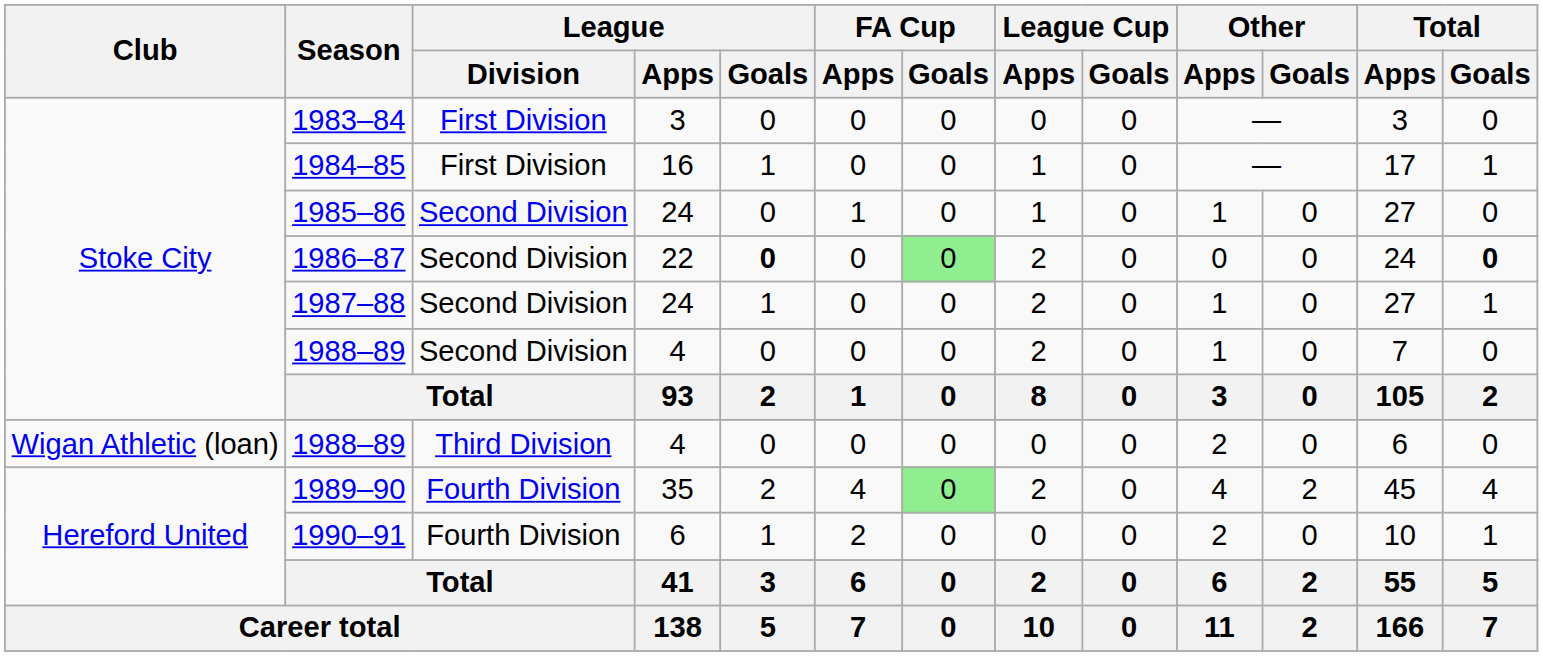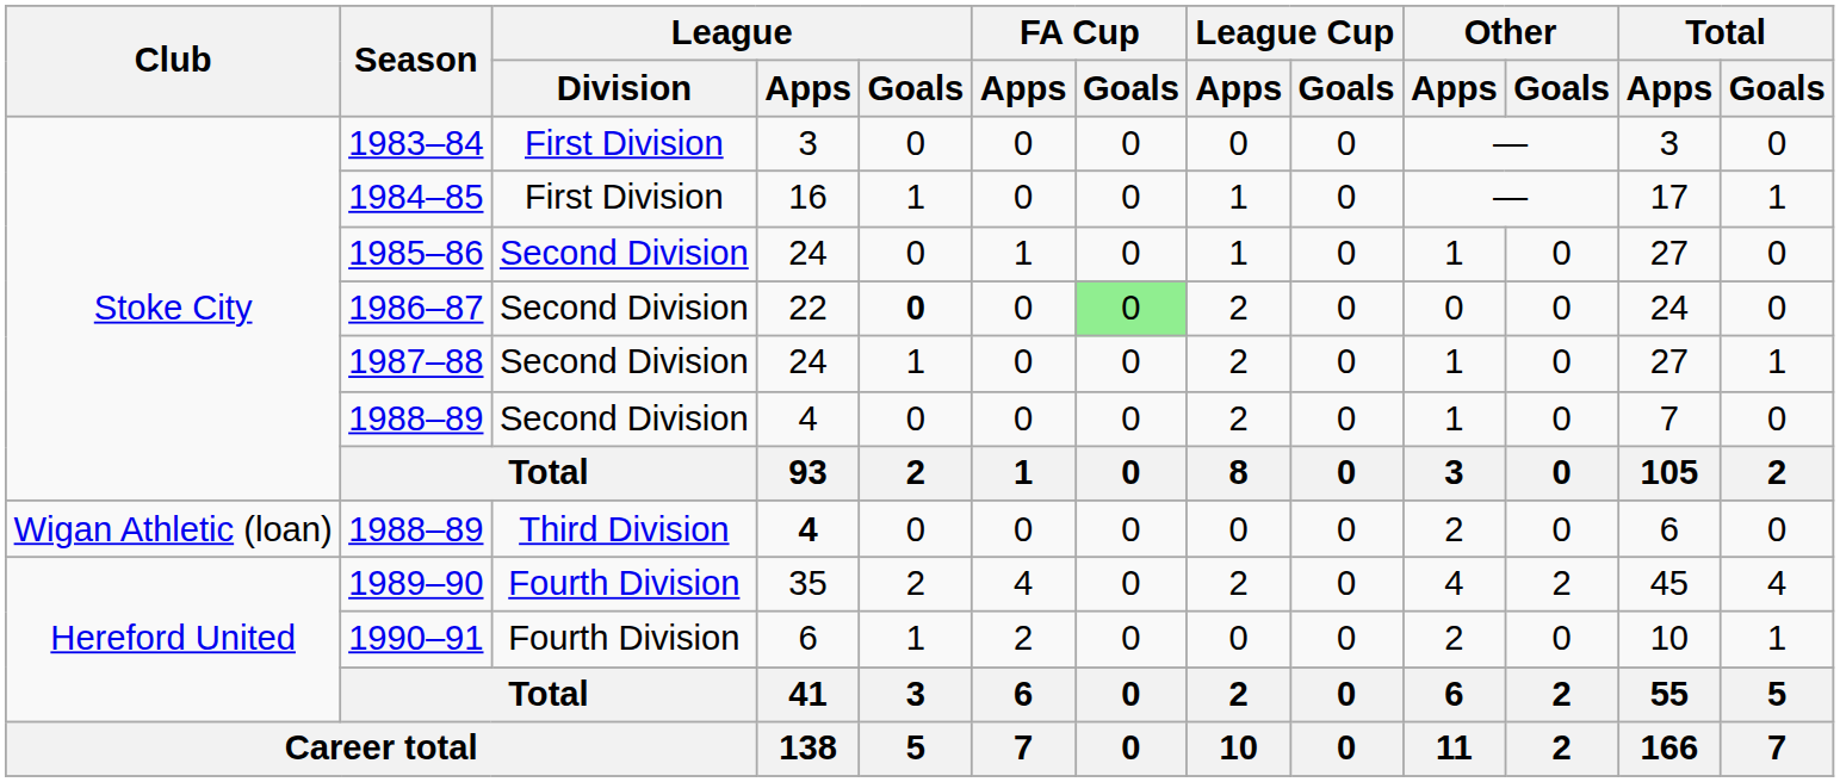1986–87 | Total / Goals: bold -> normal
1988–89 / Third Division | League / Apps: normal -> bold
1989–90 | FA Cup / Goals: lightgreen background -> no background
